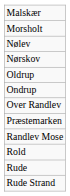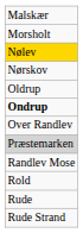row 3 | column 1: no background -> gold background
row 6 | column 1: normal -> bold
row 8 | column 1: no background -> lightgrey background
